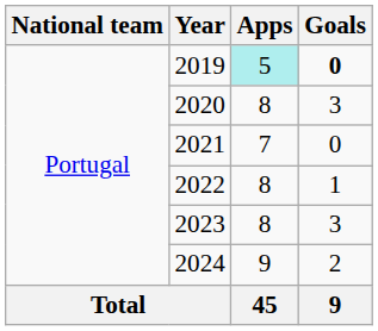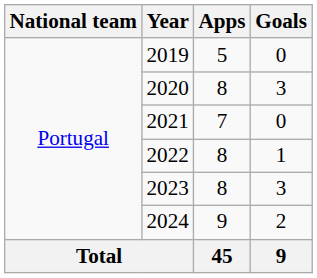2019 | Apps: paleturquoise background -> no background
2019 | Goals: bold -> normal
